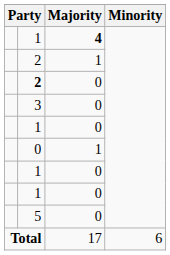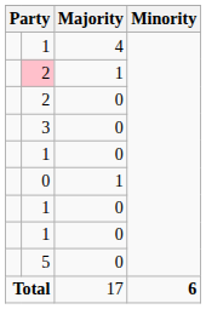1 / 4 | Majority: bold -> normal
2 / 1 | column 2: no background -> pink background
2 / 0 | column 2: bold -> normal
Total | Minority: normal -> bold
